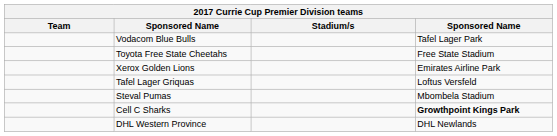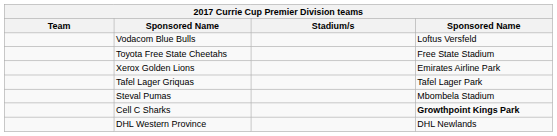Vodacom Blue Bulls | column 4: Tafel Lager Park -> Loftus Versfeld
Tafel Lager Griquas | column 4: Loftus Versfeld -> Tafel Lager Park
